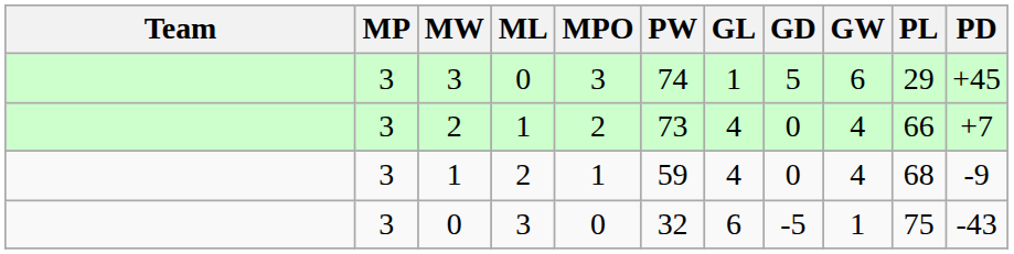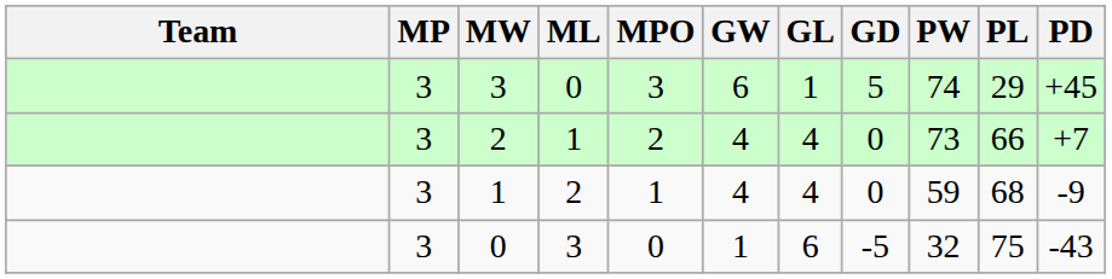columns swapped: GW <-> PW
